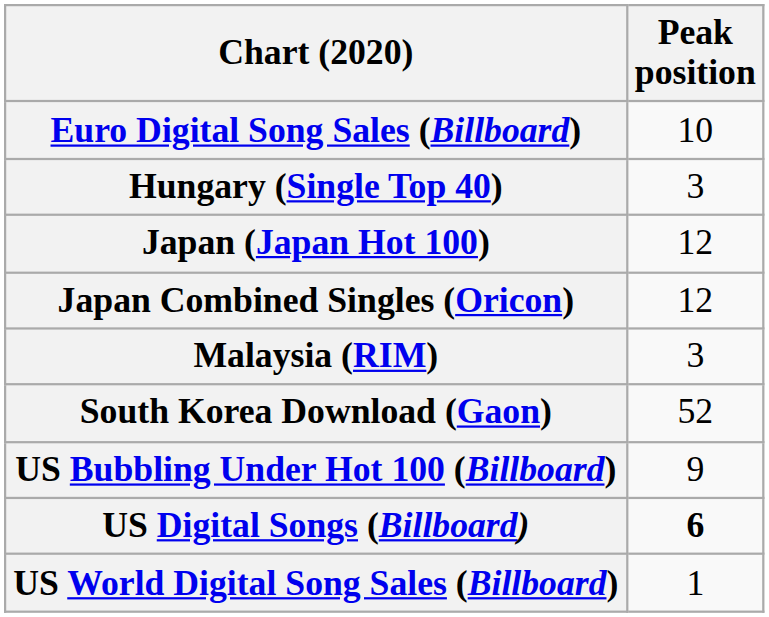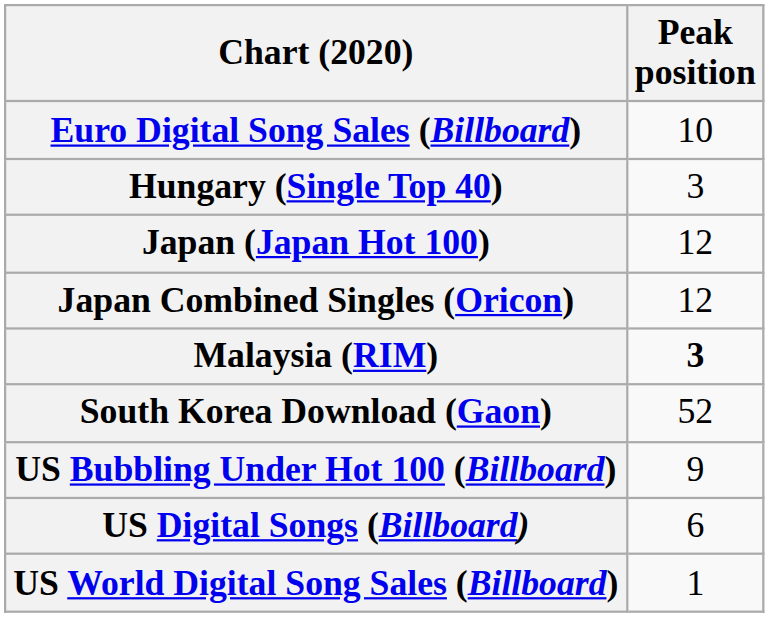Malaysia (RIM) | Peak position: normal -> bold
US Digital Songs (Billboard) | Peak position: bold -> normal
